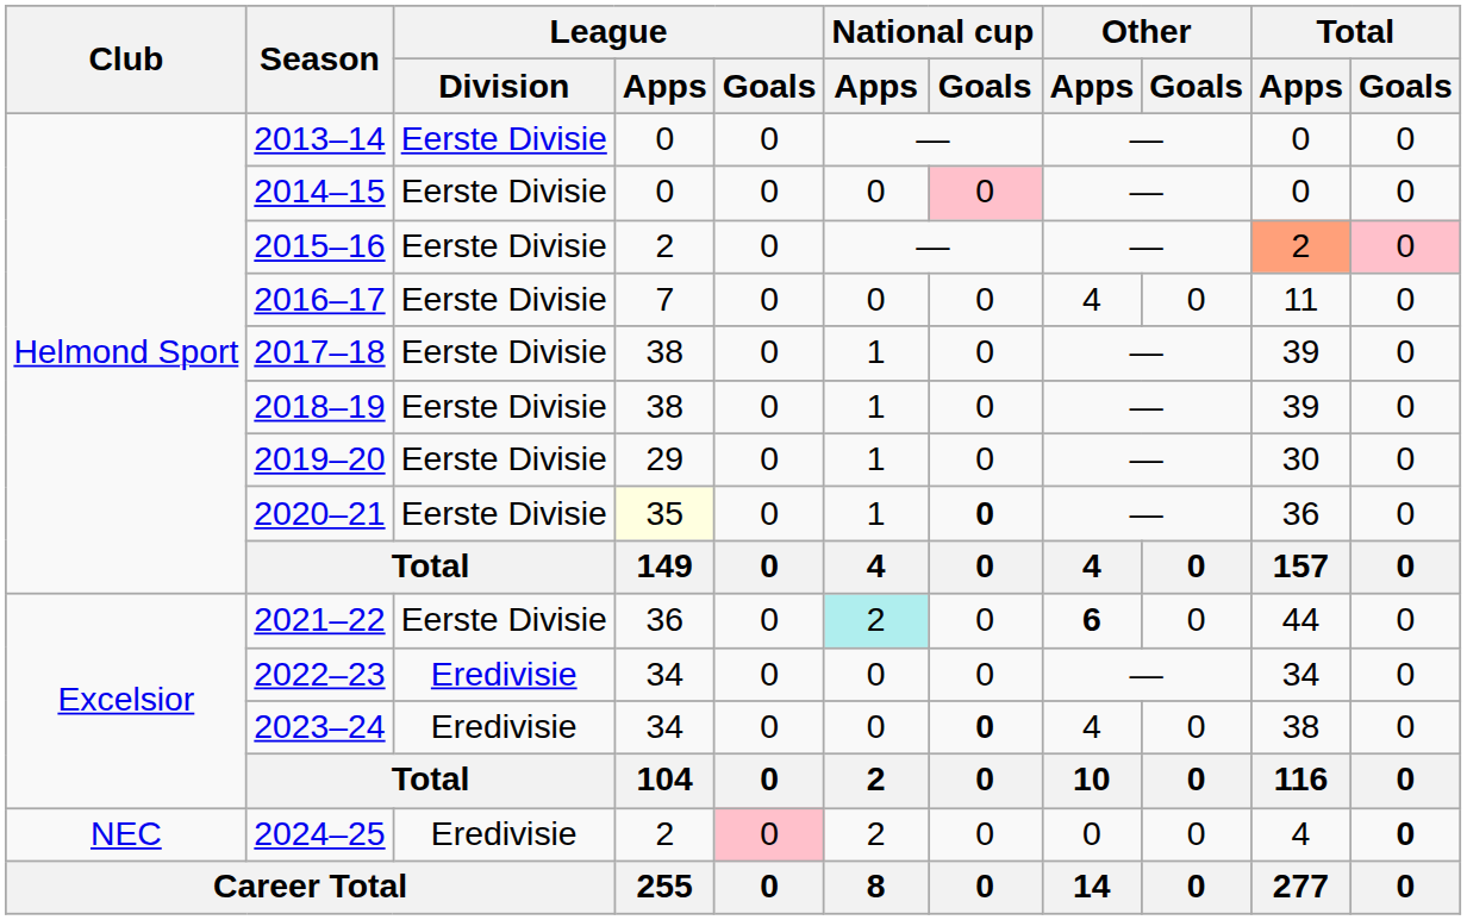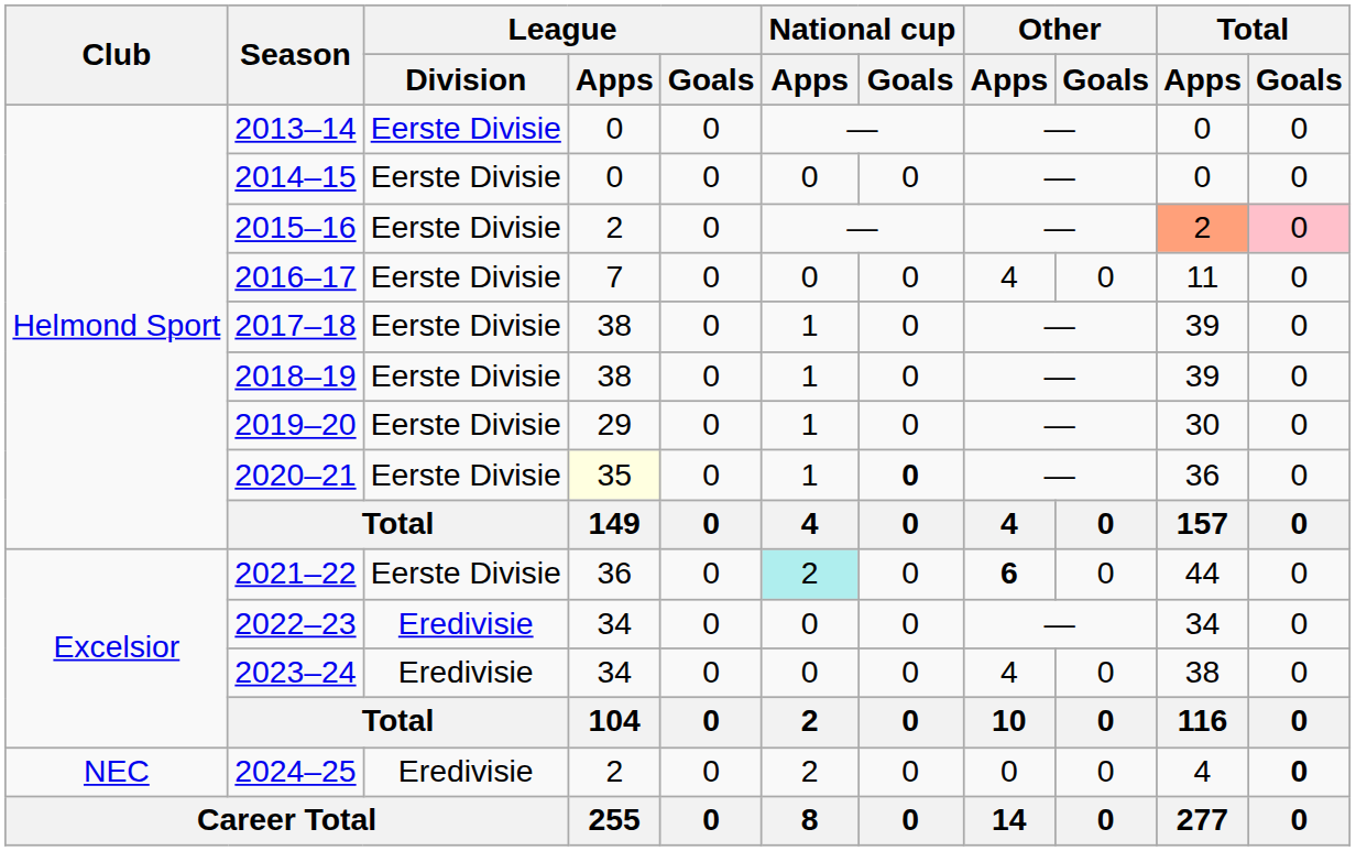2014–15 | National cup / Goals: pink background -> no background
2023–24 | National cup / Goals: bold -> normal
2024–25 | League / Goals: pink background -> no background
